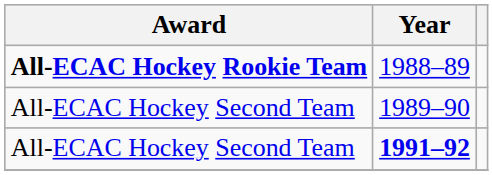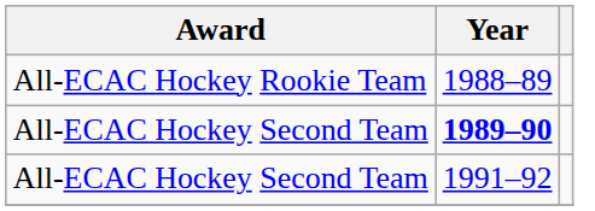row 2 | Award: bold -> normal
row 3 | Year: normal -> bold
row 4 | Year: bold -> normal
